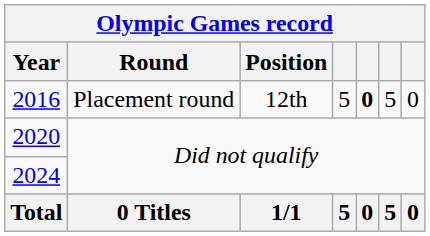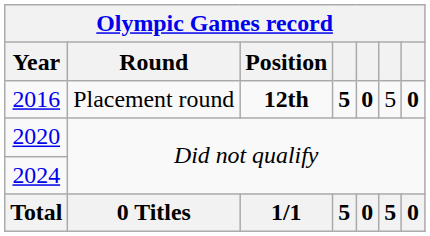2016 | Position: normal -> bold
2016 | column 4: normal -> bold
2016 | column 7: normal -> bold
